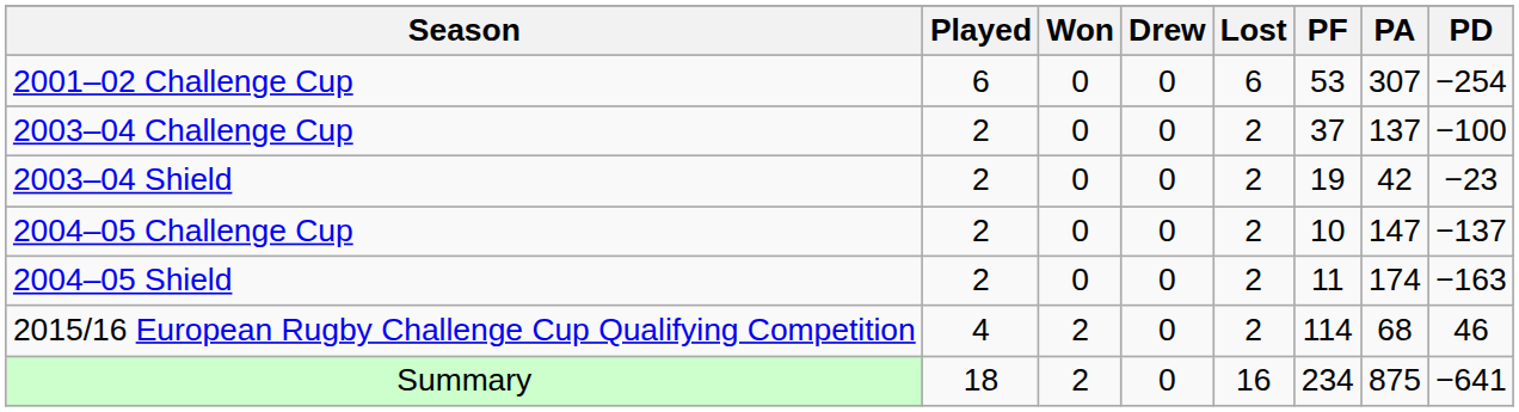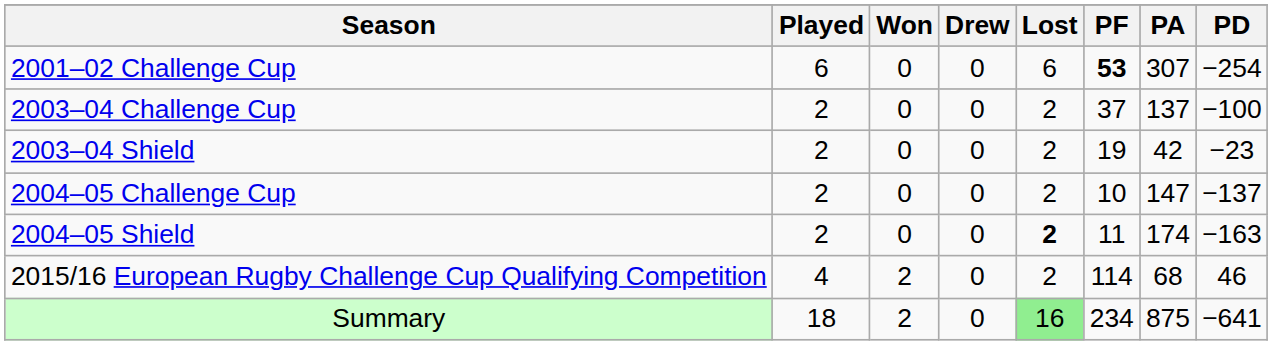2001–02 Challenge Cup | PF: normal -> bold
2004–05 Shield | Lost: normal -> bold
Summary | Lost: no background -> lightgreen background
